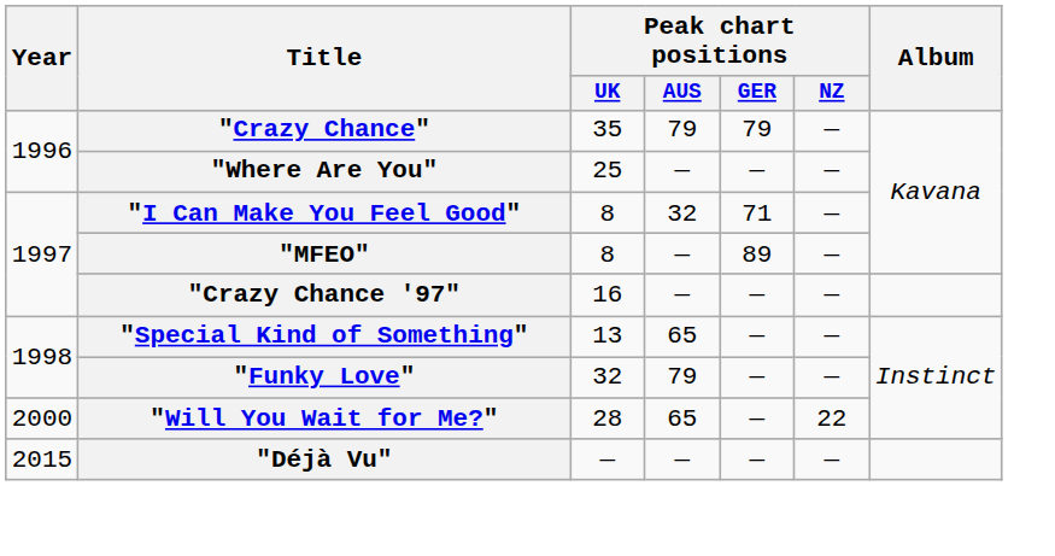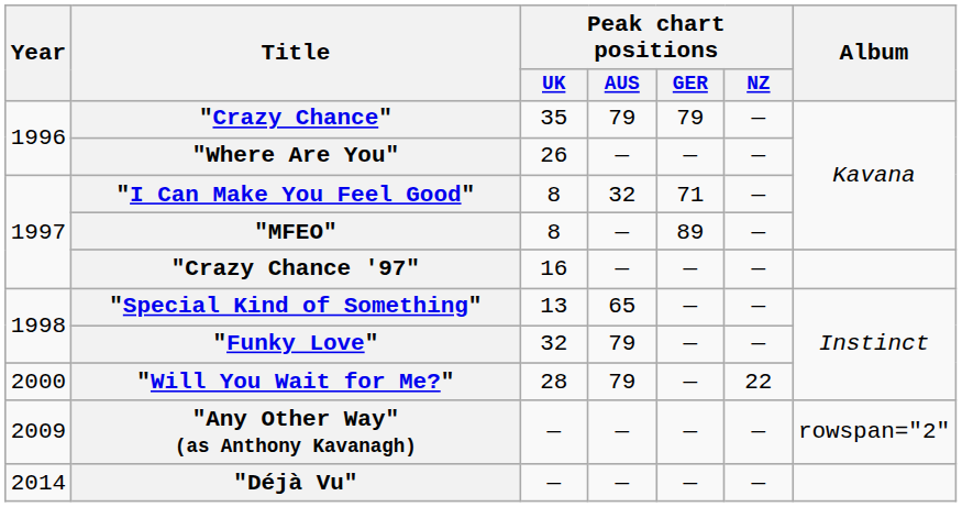"Where Are You" | Peak chart positions / UK: 25 -> 26
"Will You Wait for Me?" | Peak chart positions / AUS: 65 -> 79
+ row: 2009 | "Any Other Way" (as Anthony Kavanagh) | — | — | — | — | rowspan="2"
"Déjà Vu" | Year: 2015 -> 2014
